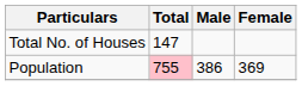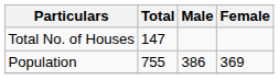Population | Total: pink background -> no background
